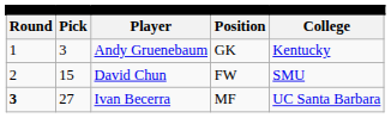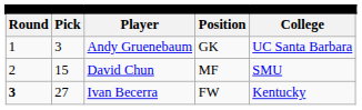Andy Gruenebaum | column 5: Kentucky -> UC Santa Barbara
David Chun | column 4: FW -> MF
Ivan Becerra | column 4: MF -> FW
Ivan Becerra | column 5: UC Santa Barbara -> Kentucky
